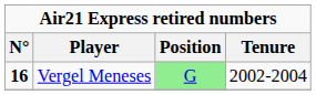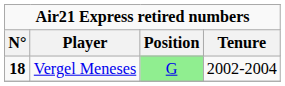Vergel Meneses | N°: 16 -> 18
